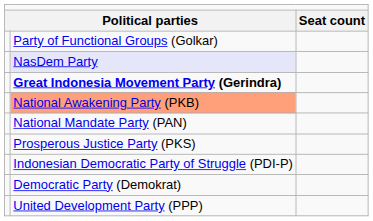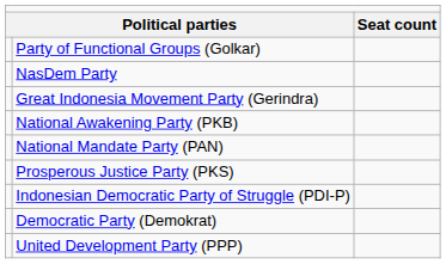NasDem Party | column 2: lavender background -> no background
Great Indonesia Movement Party (Gerindra) | column 2: bold -> normal
National Awakening Party (PKB) | column 2: lightsalmon background -> no background
